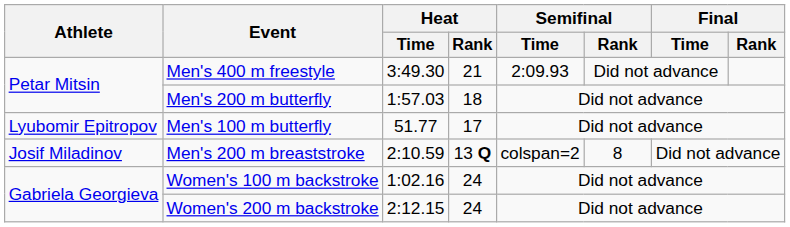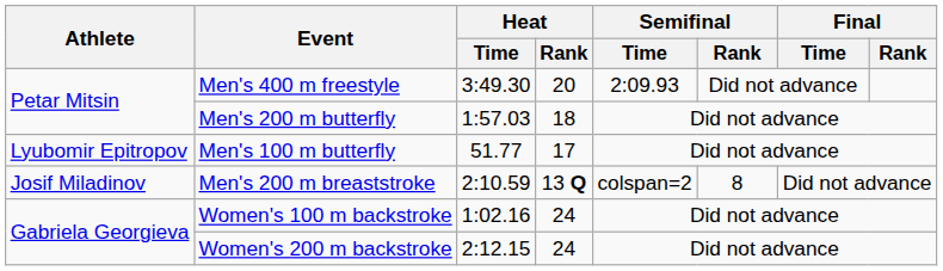Men's 400 m freestyle | Heat / Rank: 21 -> 20
